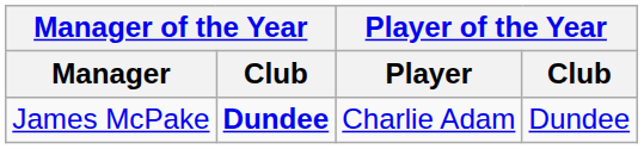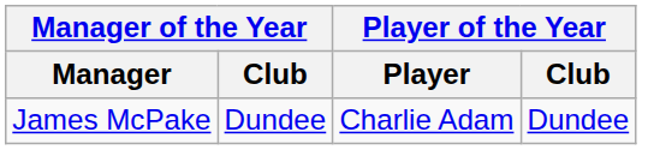James McPake | Manager of the Year / Club: bold -> normal
